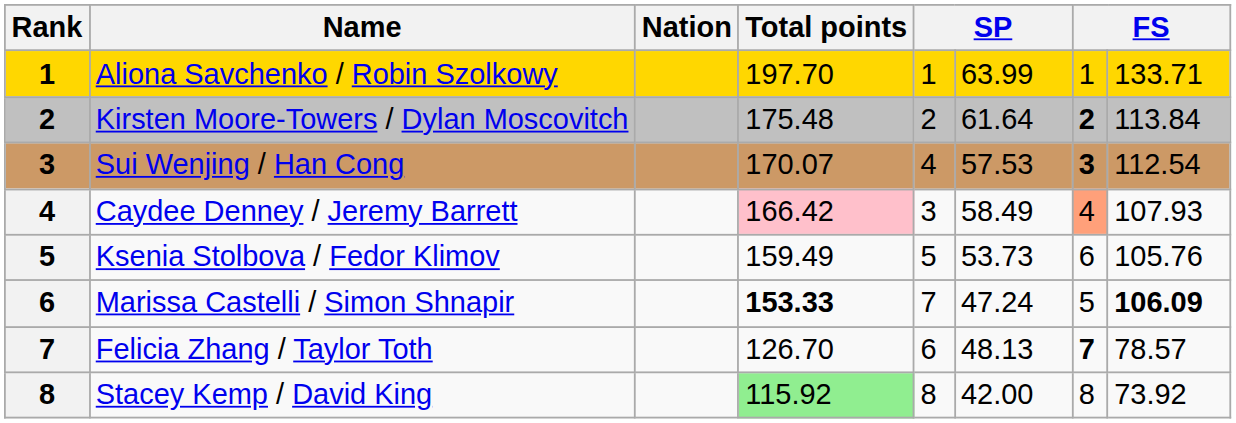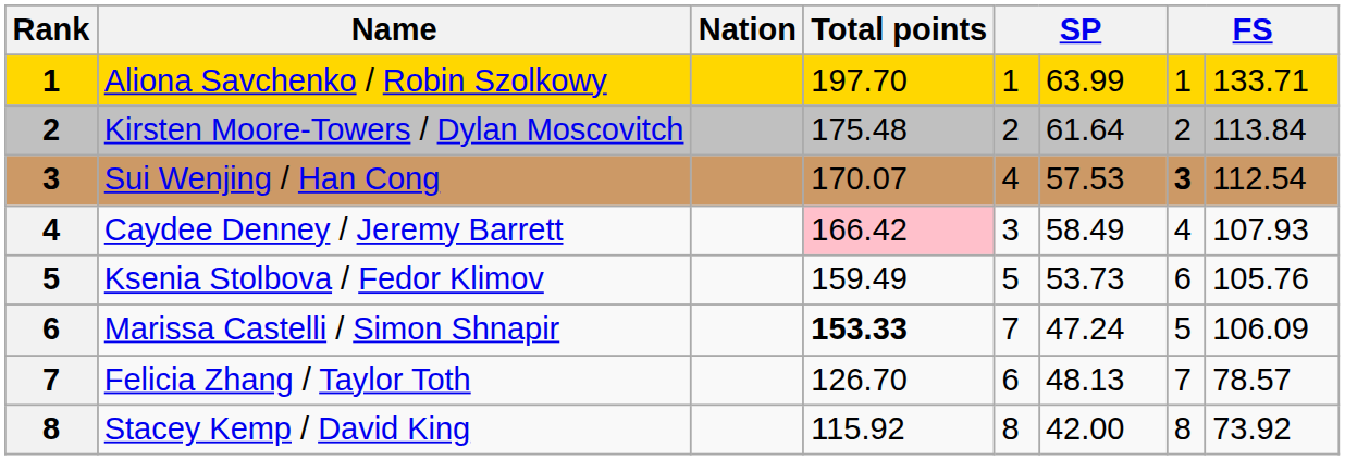Kirsten Moore-Towers / Dylan Moscovitch | column 7: bold -> normal
Caydee Denney / Jeremy Barrett | column 7: lightsalmon background -> no background
Marissa Castelli / Simon Shnapir | column 8: bold -> normal
Felicia Zhang / Taylor Toth | column 7: bold -> normal
Stacey Kemp / David King | Total points: lightgreen background -> no background
